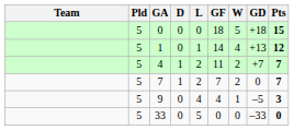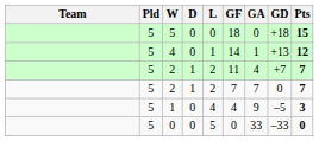columns swapped: W <-> GA
